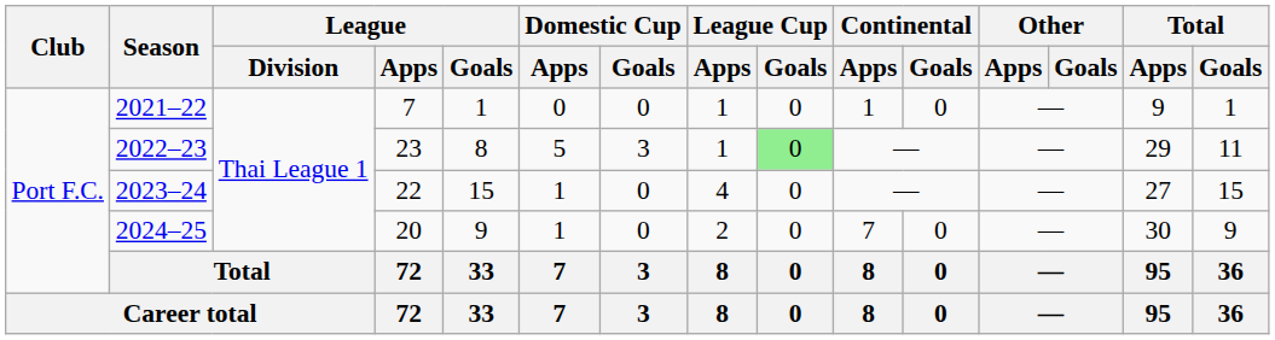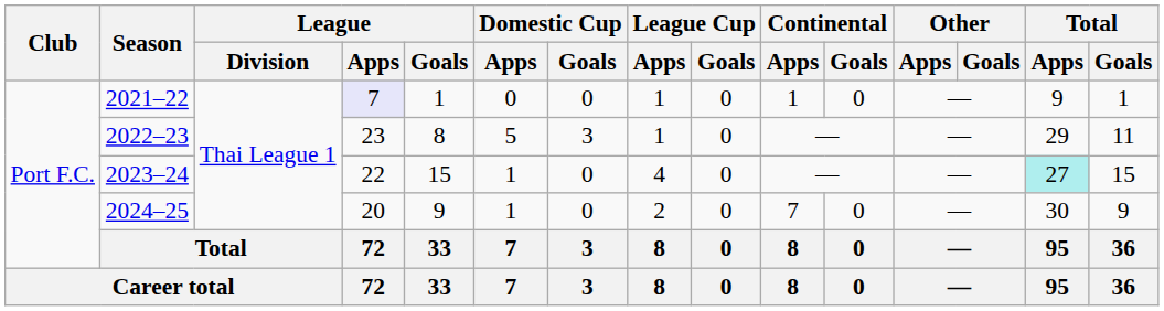2021–22 | League / Apps: no background -> lavender background
2022–23 | League Cup / Goals: lightgreen background -> no background
2023–24 | Total / Apps: no background -> paleturquoise background
